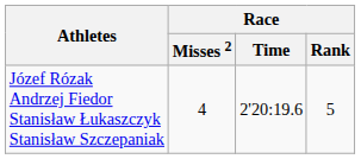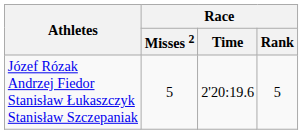row 3 | Race / Misses 2: 4 -> 5
